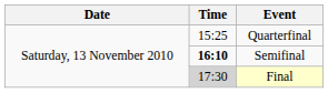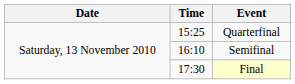Semifinal | Time: bold -> normal
Final | Time: lightgrey background -> no background
